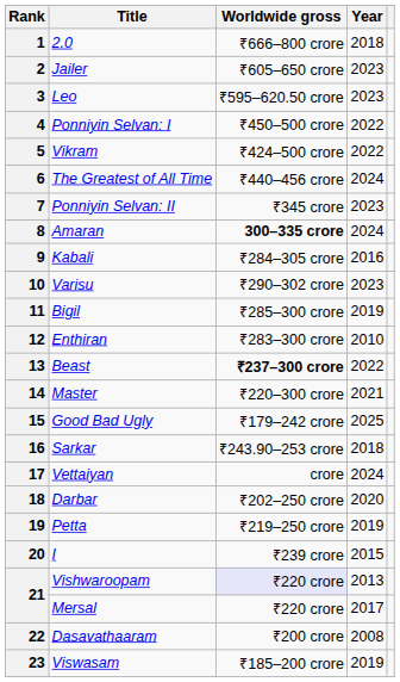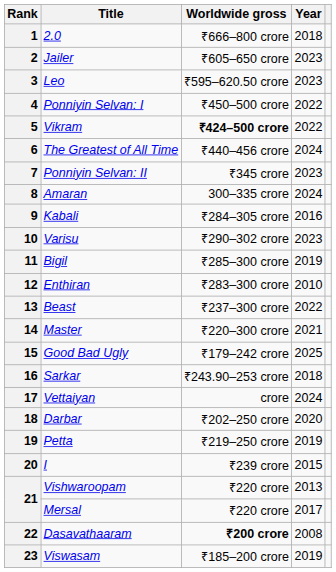5 | Worldwide gross: normal -> bold
8 | Worldwide gross: bold -> normal
13 | Worldwide gross: bold -> normal
21 / Vishwaroopam | Worldwide gross: lavender background -> no background
22 | Worldwide gross: normal -> bold
